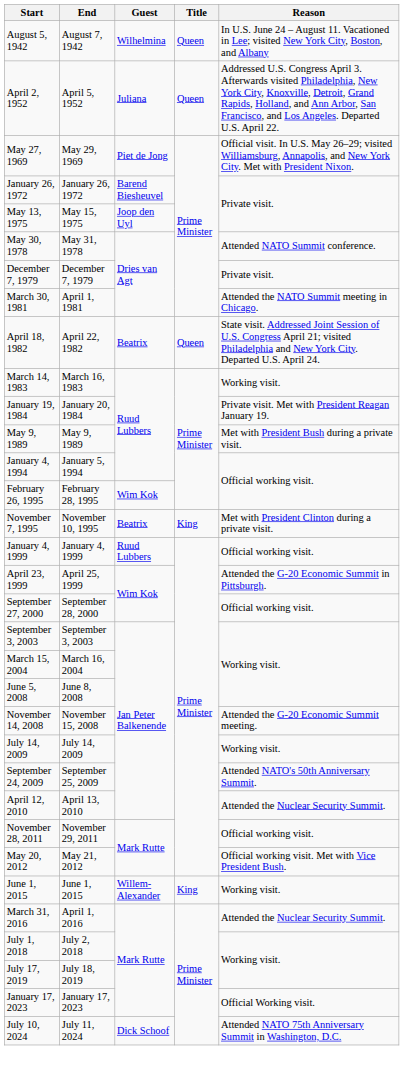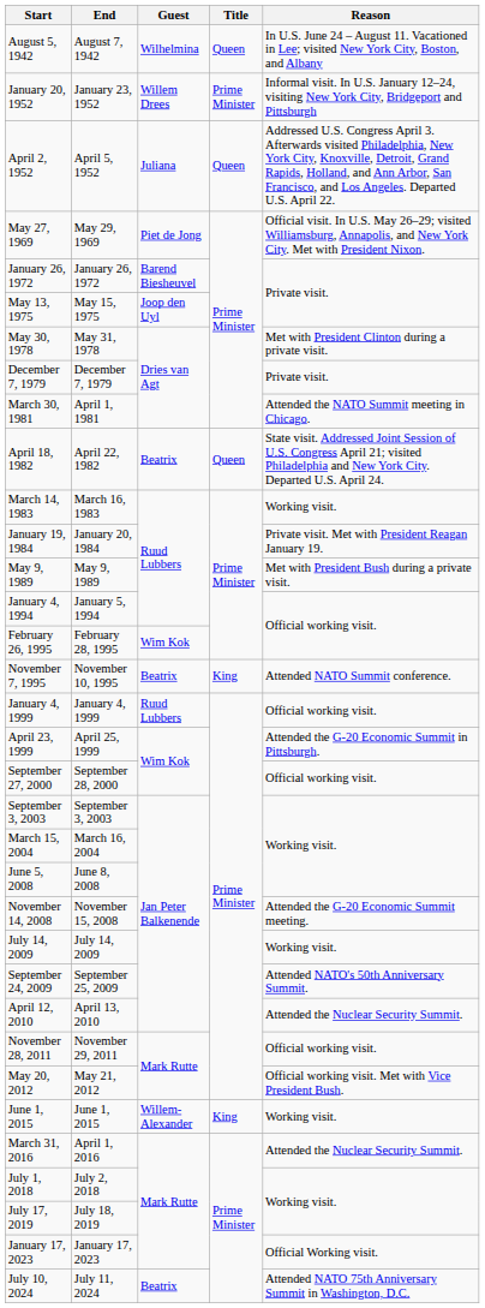+ row: January 20, 1952 | January 23, 1952 | Willem Drees | Prime Minister | Informal visit. In U.S. January 12–24, visiting New York City, Bridgeport and Pittsburgh
May 30, 1978 | Reason: Attended NATO Summit conference. -> Met with President Clinton during a private visit.
November 7, 1995 | Reason: Met with President Clinton during a private visit. -> Attended NATO Summit conference.
July 10, 2024 | Guest: Dick Schoof -> Beatrix
